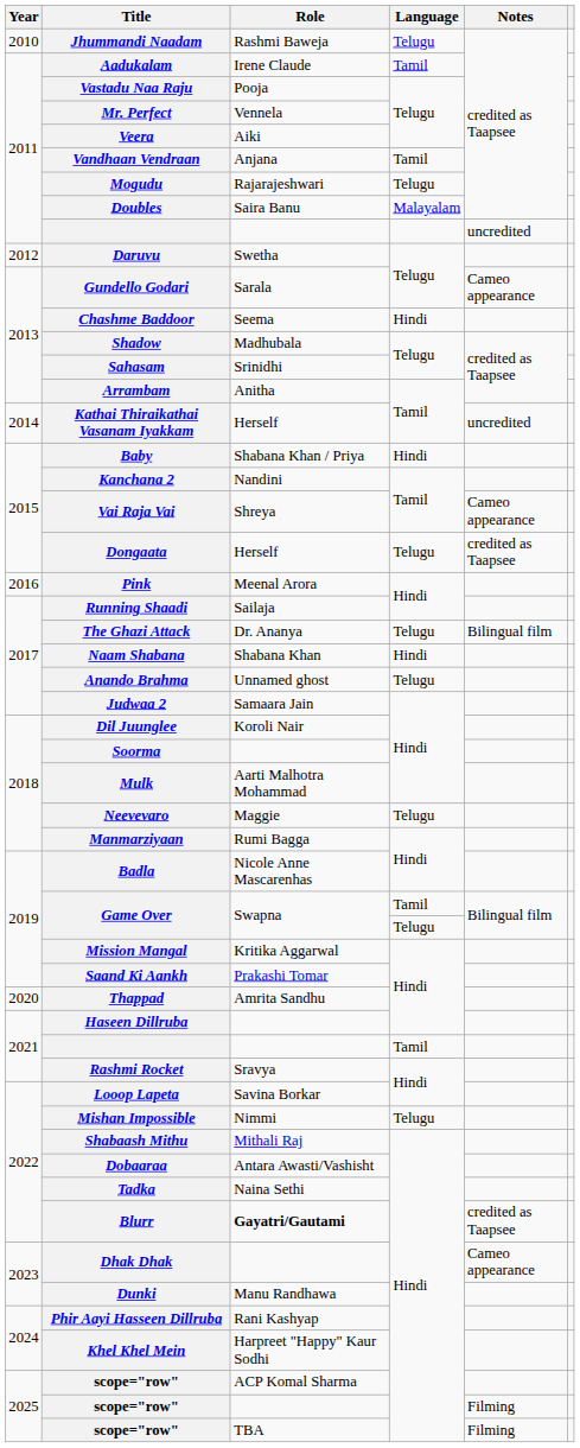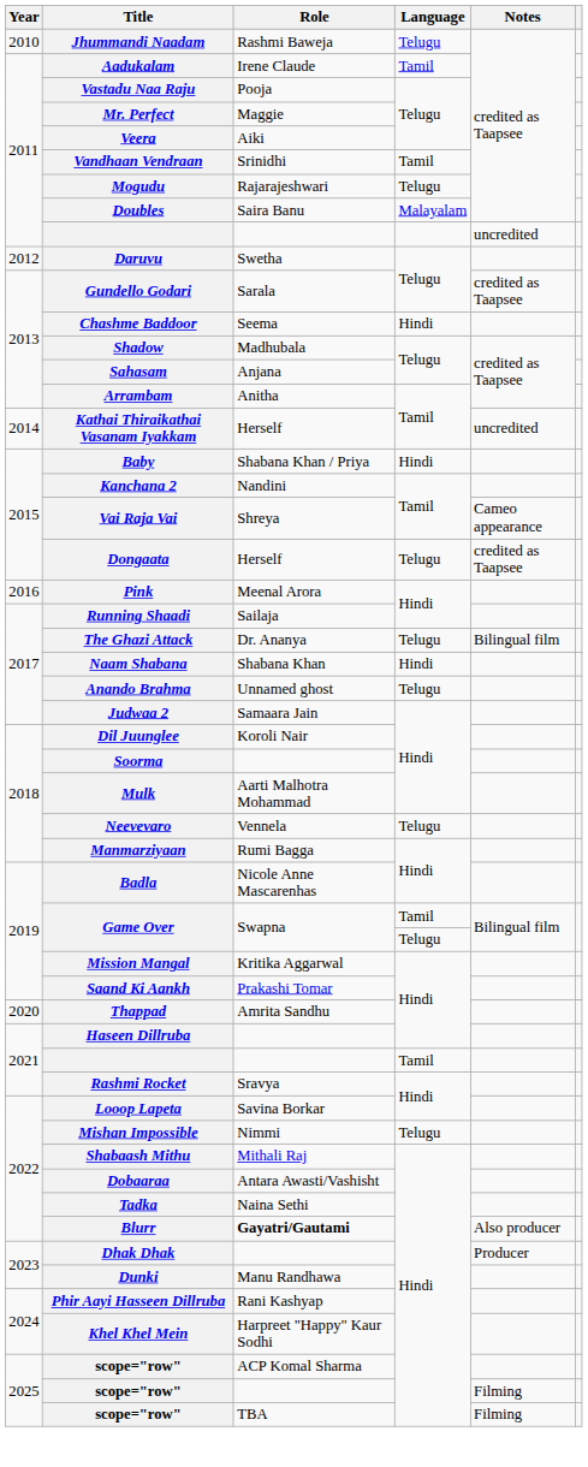Mr. Perfect | Role: Vennela -> Maggie
Vandhaan Vendraan | Role: Anjana -> Srinidhi
Gundello Godari | Notes: Cameo appearance -> credited as Taapsee
Sahasam | Role: Srinidhi -> Anjana
Neevevaro | Role: Maggie -> Vennela
Blurr | Notes: credited as Taapsee -> Also producer
Dhak Dhak | Notes: Cameo appearance -> Producer
